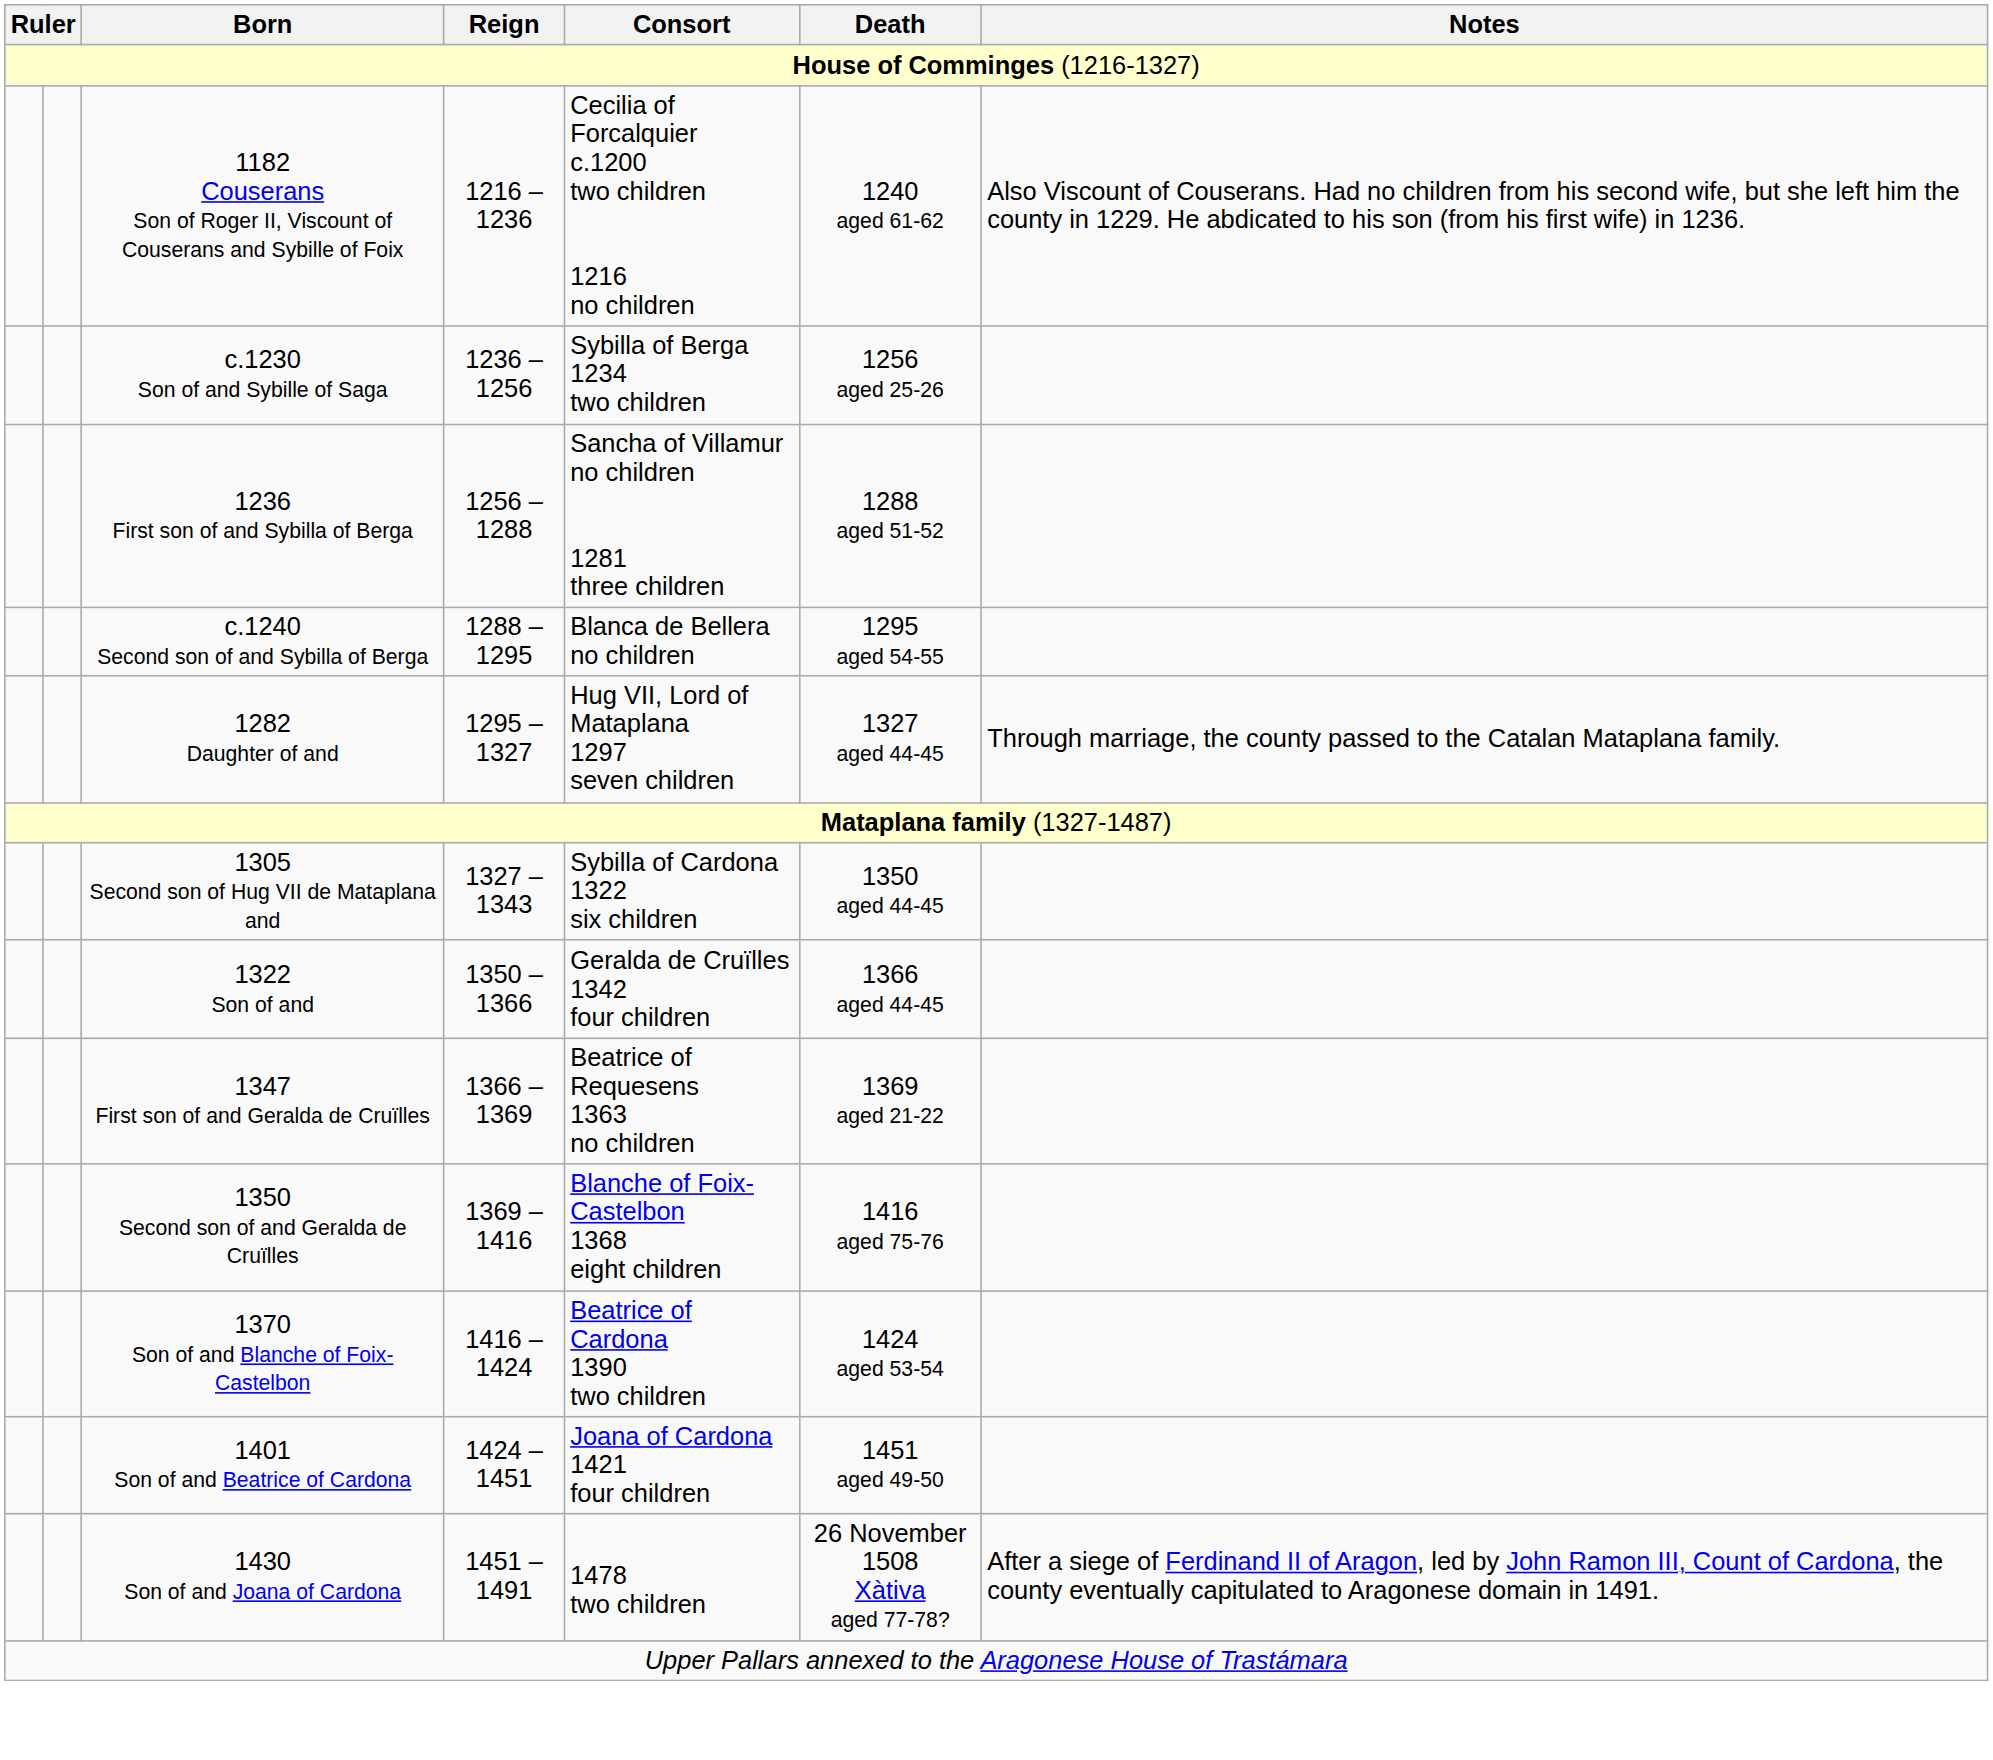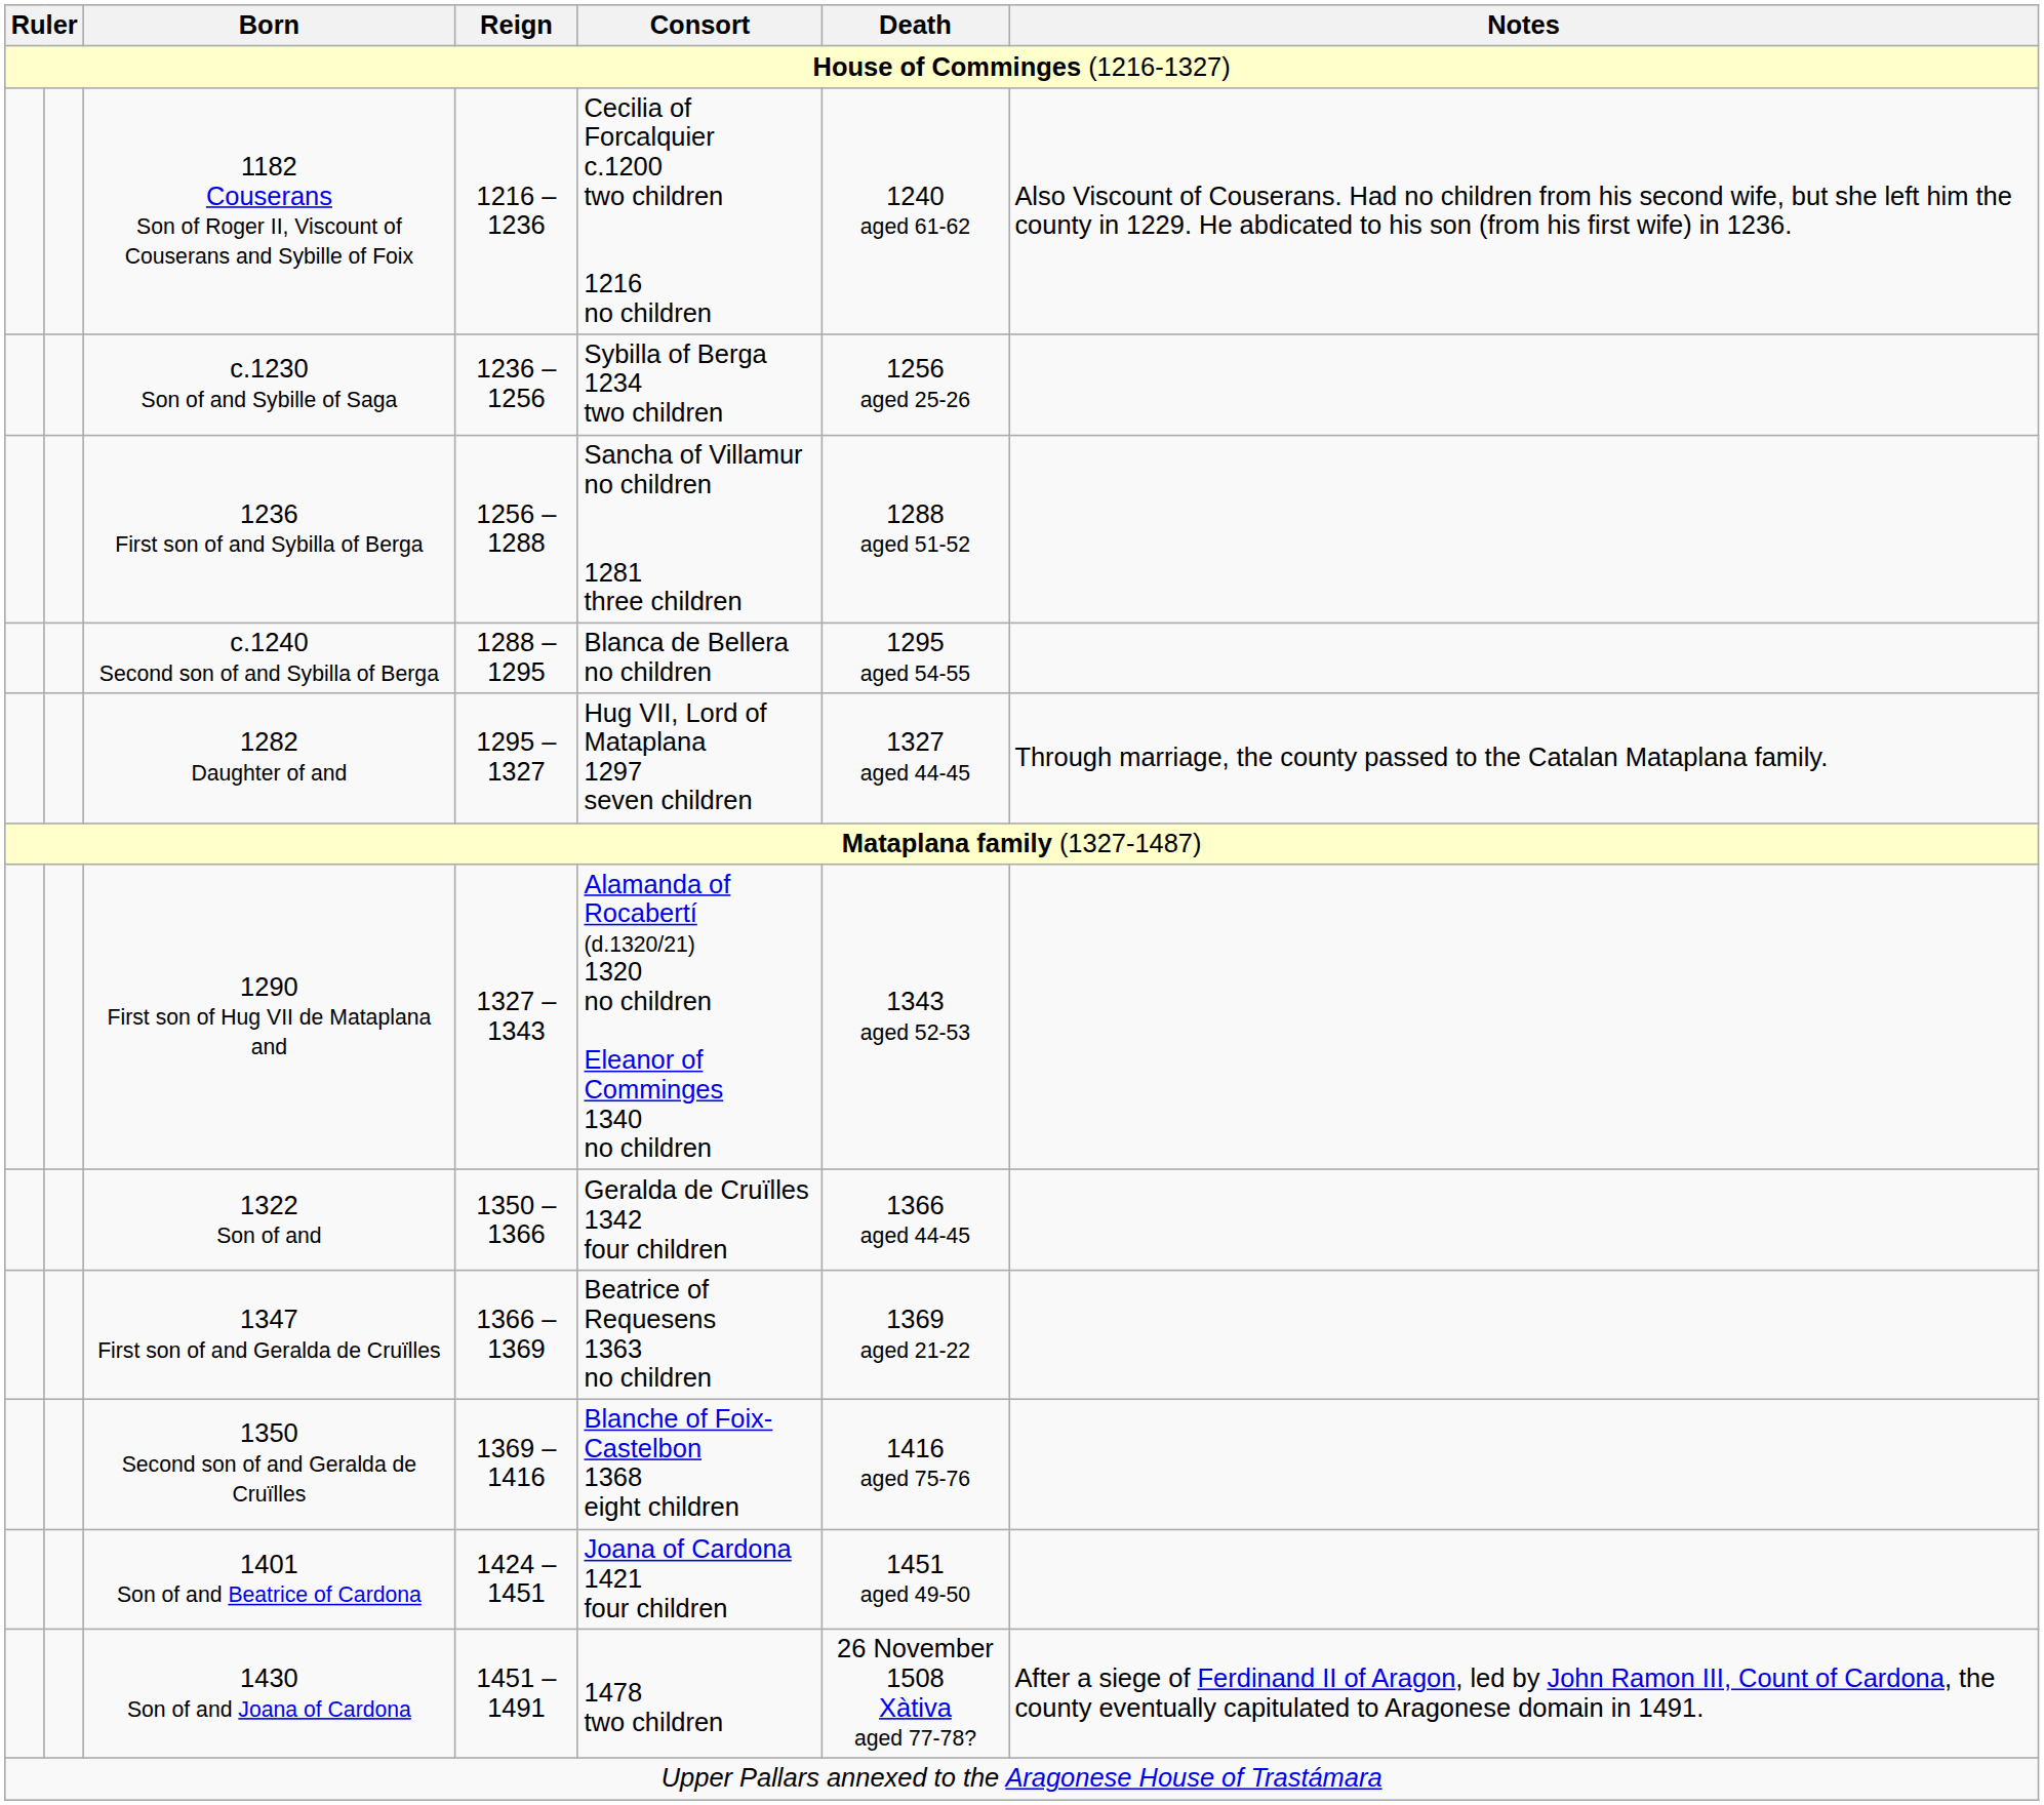+ row: 1290 First son of Hug VII de Mataplana and | 1327 – 1343 | Alamanda of Rocabertí (d.1320/21) 1320 no children Eleanor of Comminges 1340 no children | 1343 aged 52-53
- row: 1305 Second son of Hug VII de Mataplana and | 1327 – 1343 | Sybilla of Cardona 1322 six children | 1350 aged 44-45
- row: 1370 Son of and Blanche of Foix-Castelbon | 1416 – 1424 | Beatrice of Cardona 1390 two children | 1424 aged 53-54
